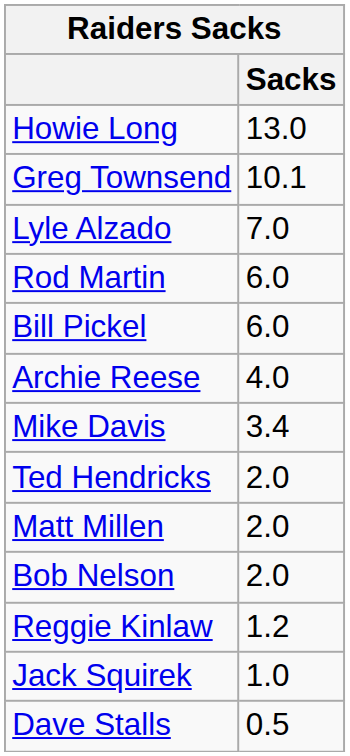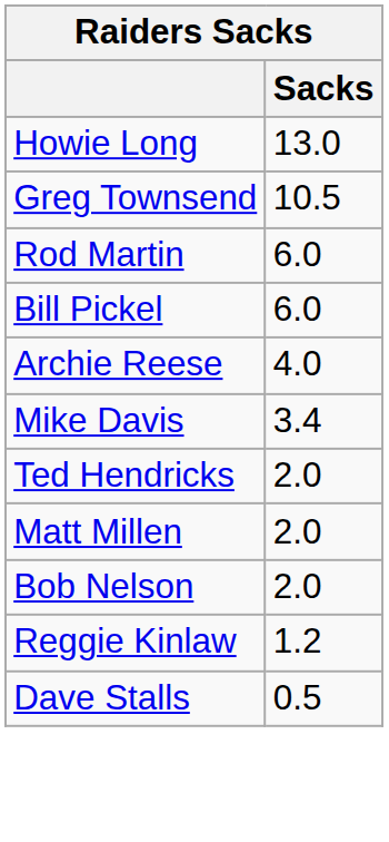Greg Townsend | Sacks: 10.1 -> 10.5
- row: Lyle Alzado | 7.0
- row: Jack Squirek | 1.0
